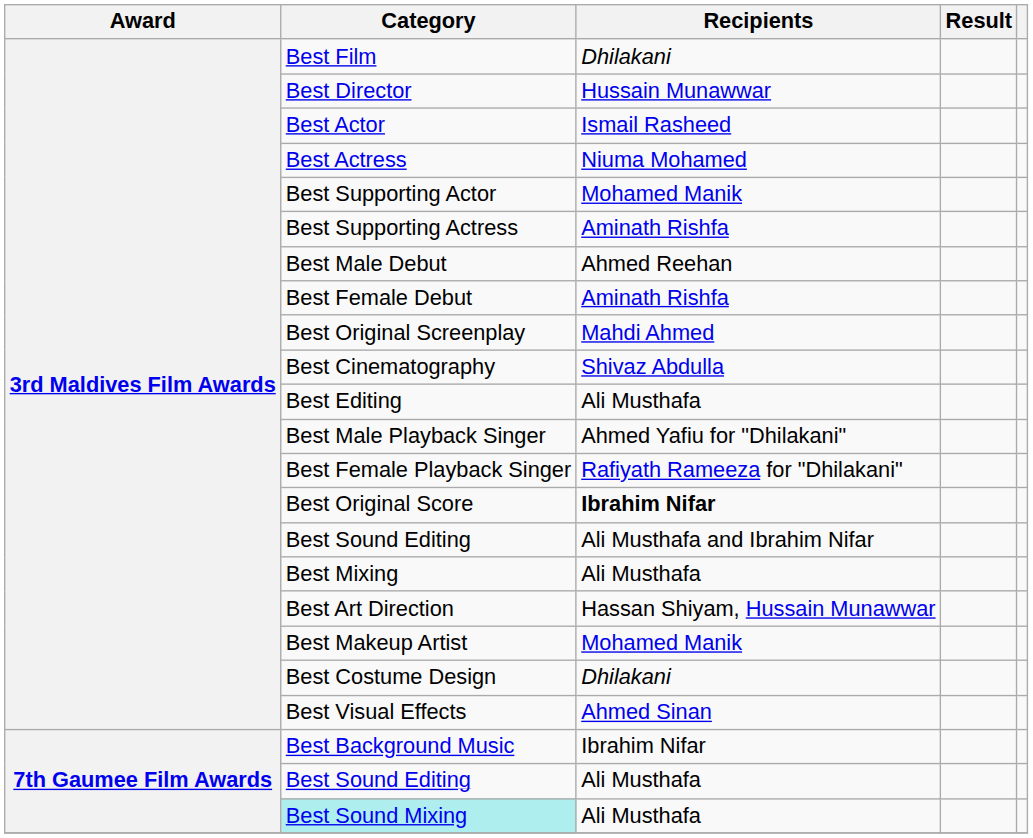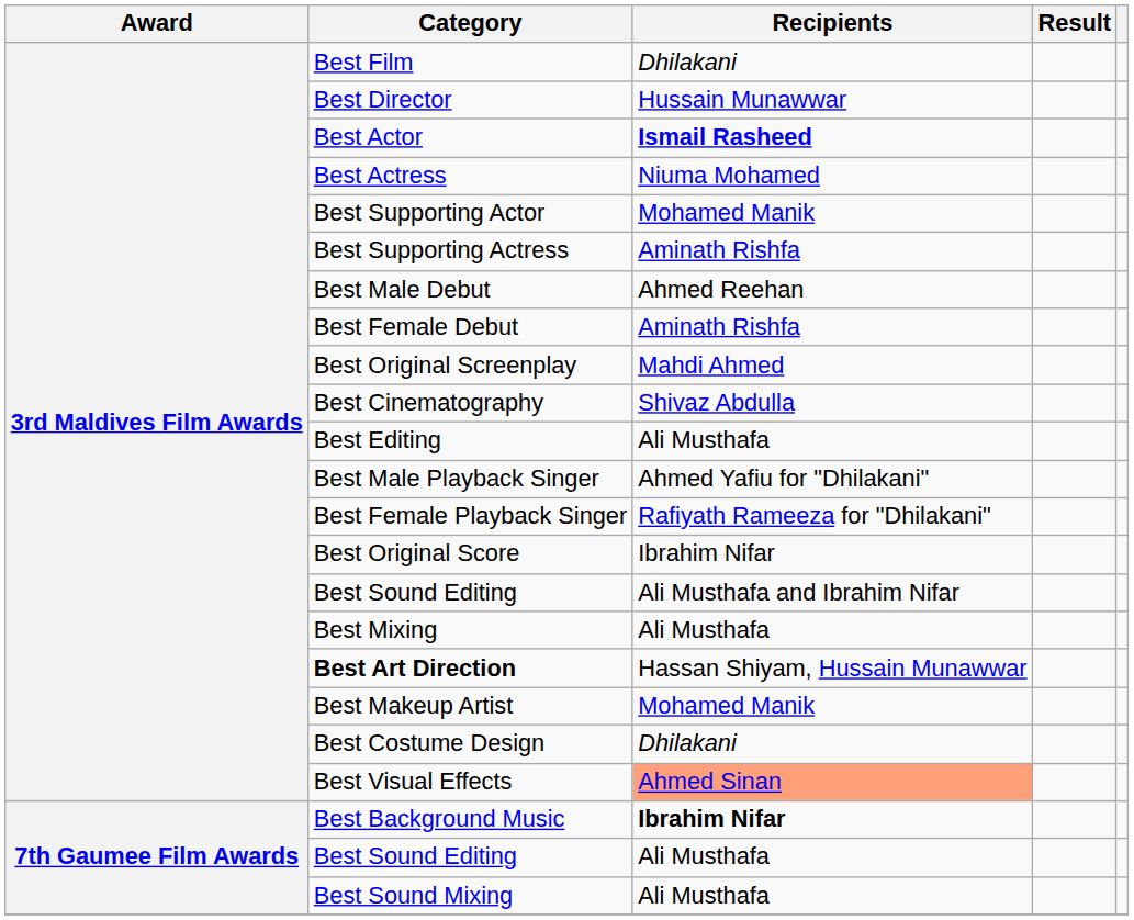Best Actor | Recipients: normal -> bold
Best Original Score | Recipients: bold -> normal
Best Art Direction | Category: normal -> bold
Best Visual Effects | Recipients: no background -> lightsalmon background
Best Background Music | Recipients: normal -> bold
Best Sound Mixing | Category: paleturquoise background -> no background
